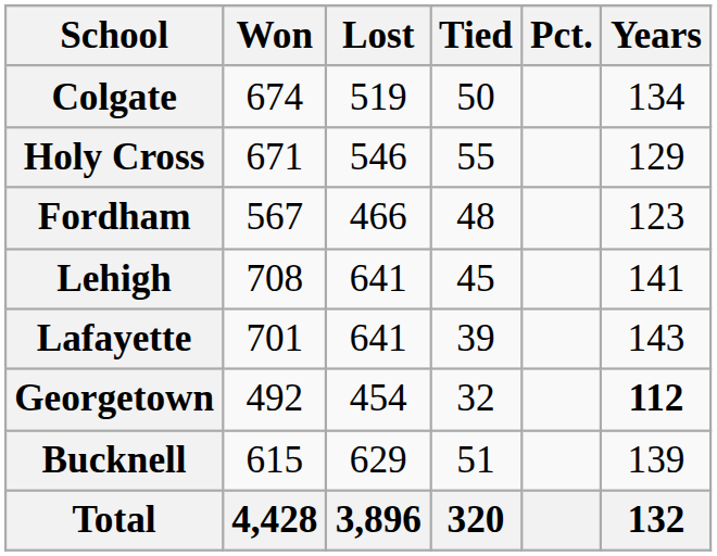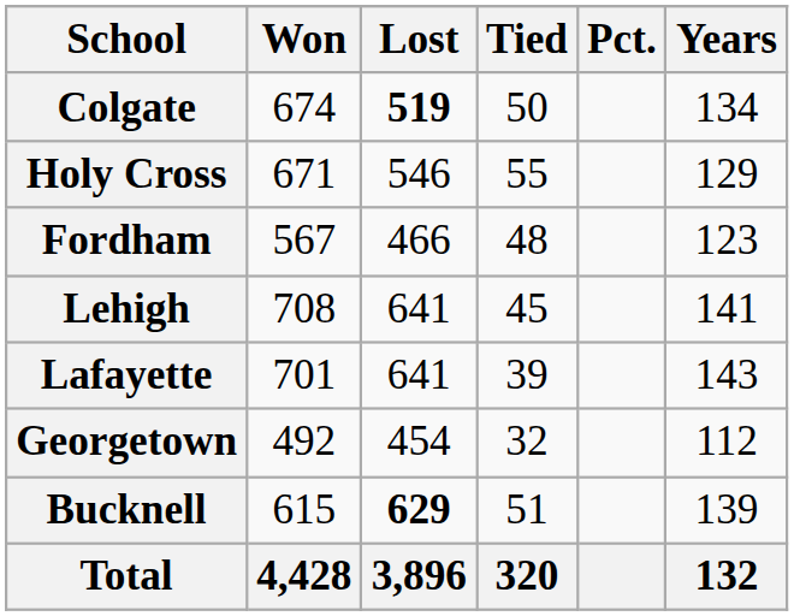Colgate | Lost: normal -> bold
Georgetown | Years: bold -> normal
Bucknell | Lost: normal -> bold
